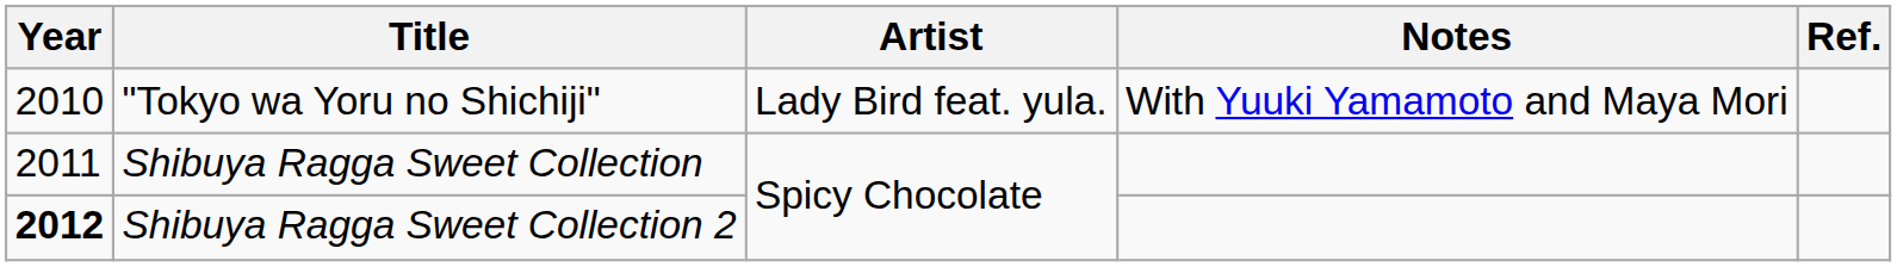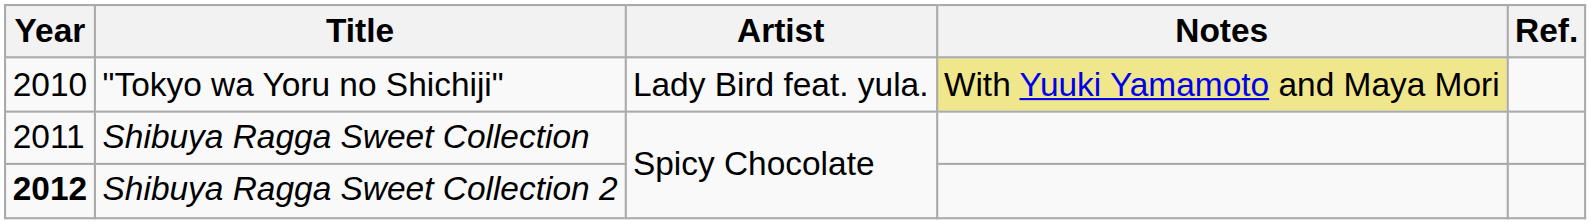"Tokyo wa Yoru no Shichiji" | Notes: no background -> khaki background
